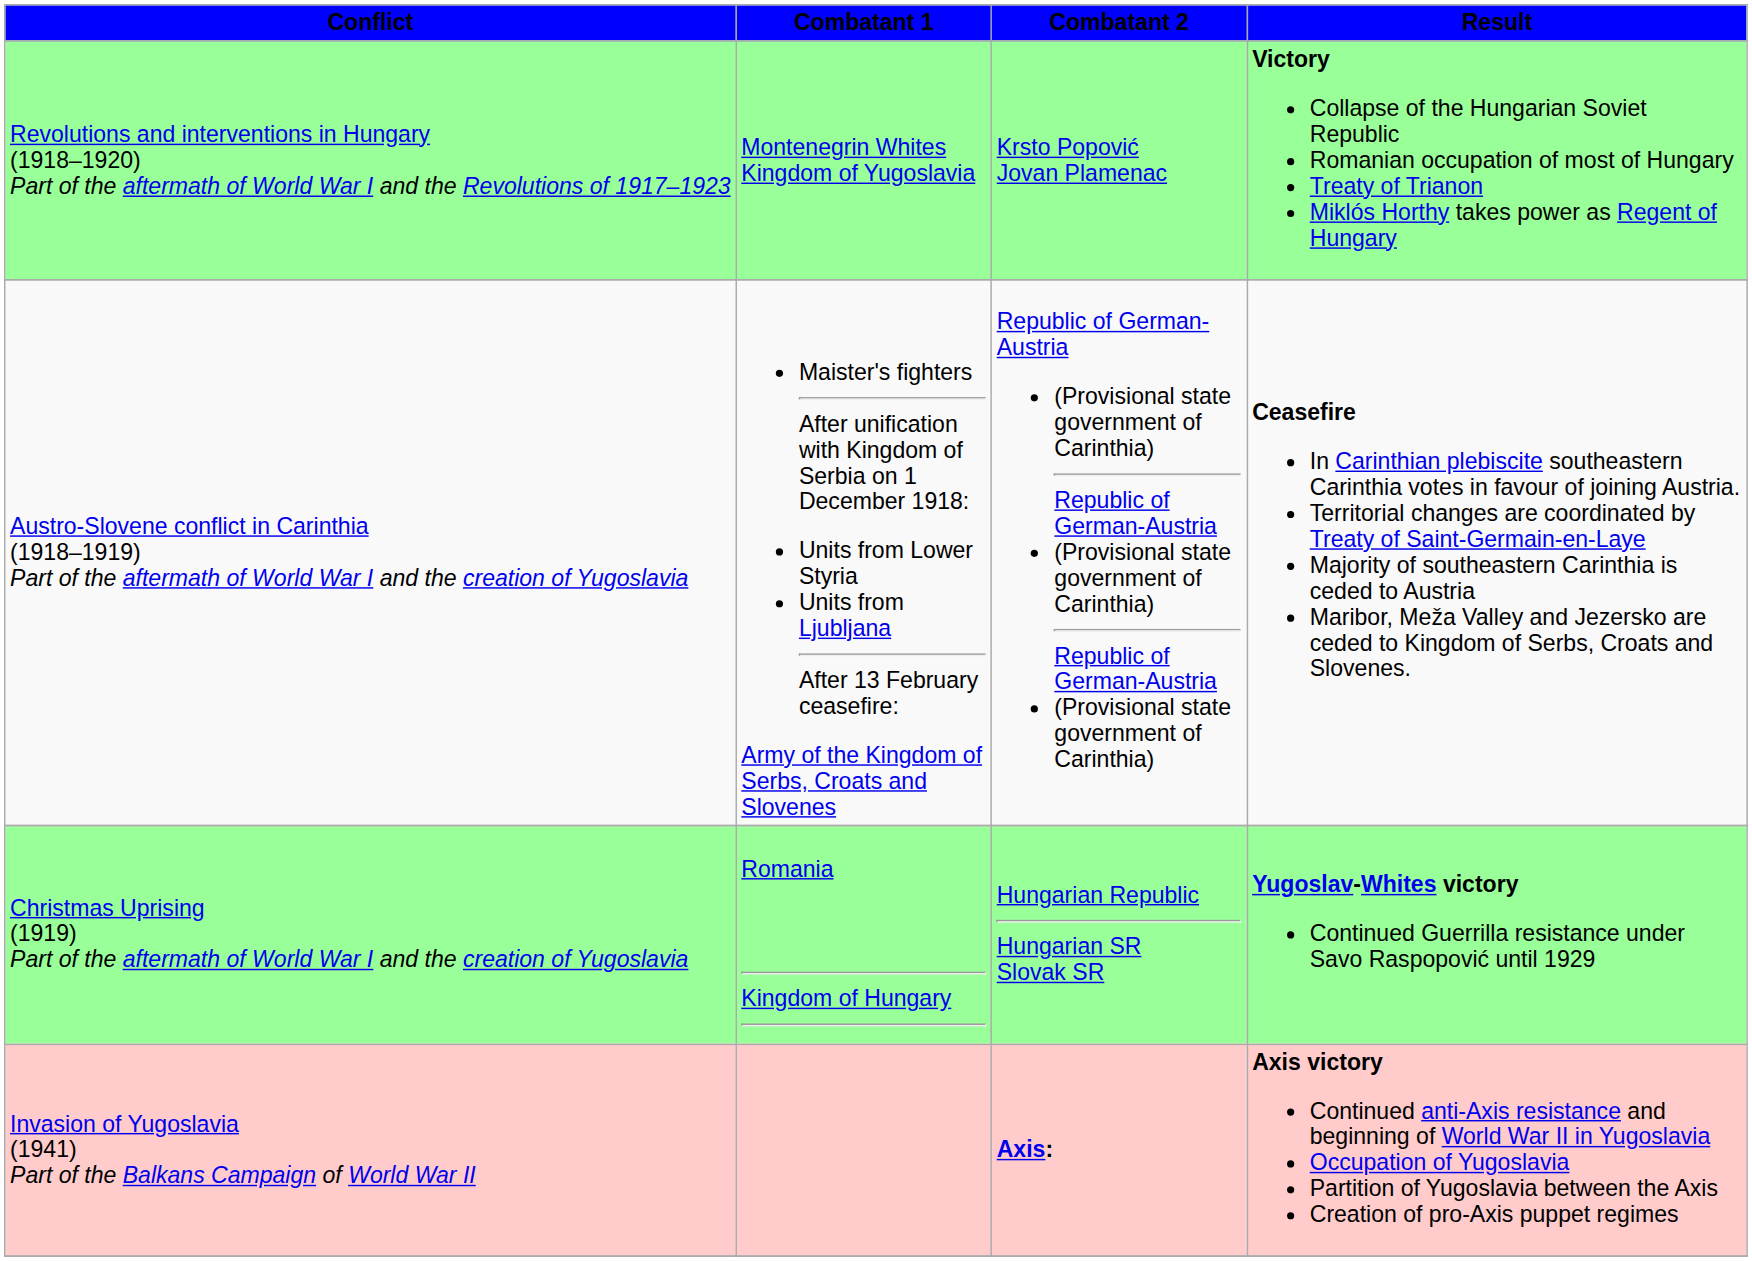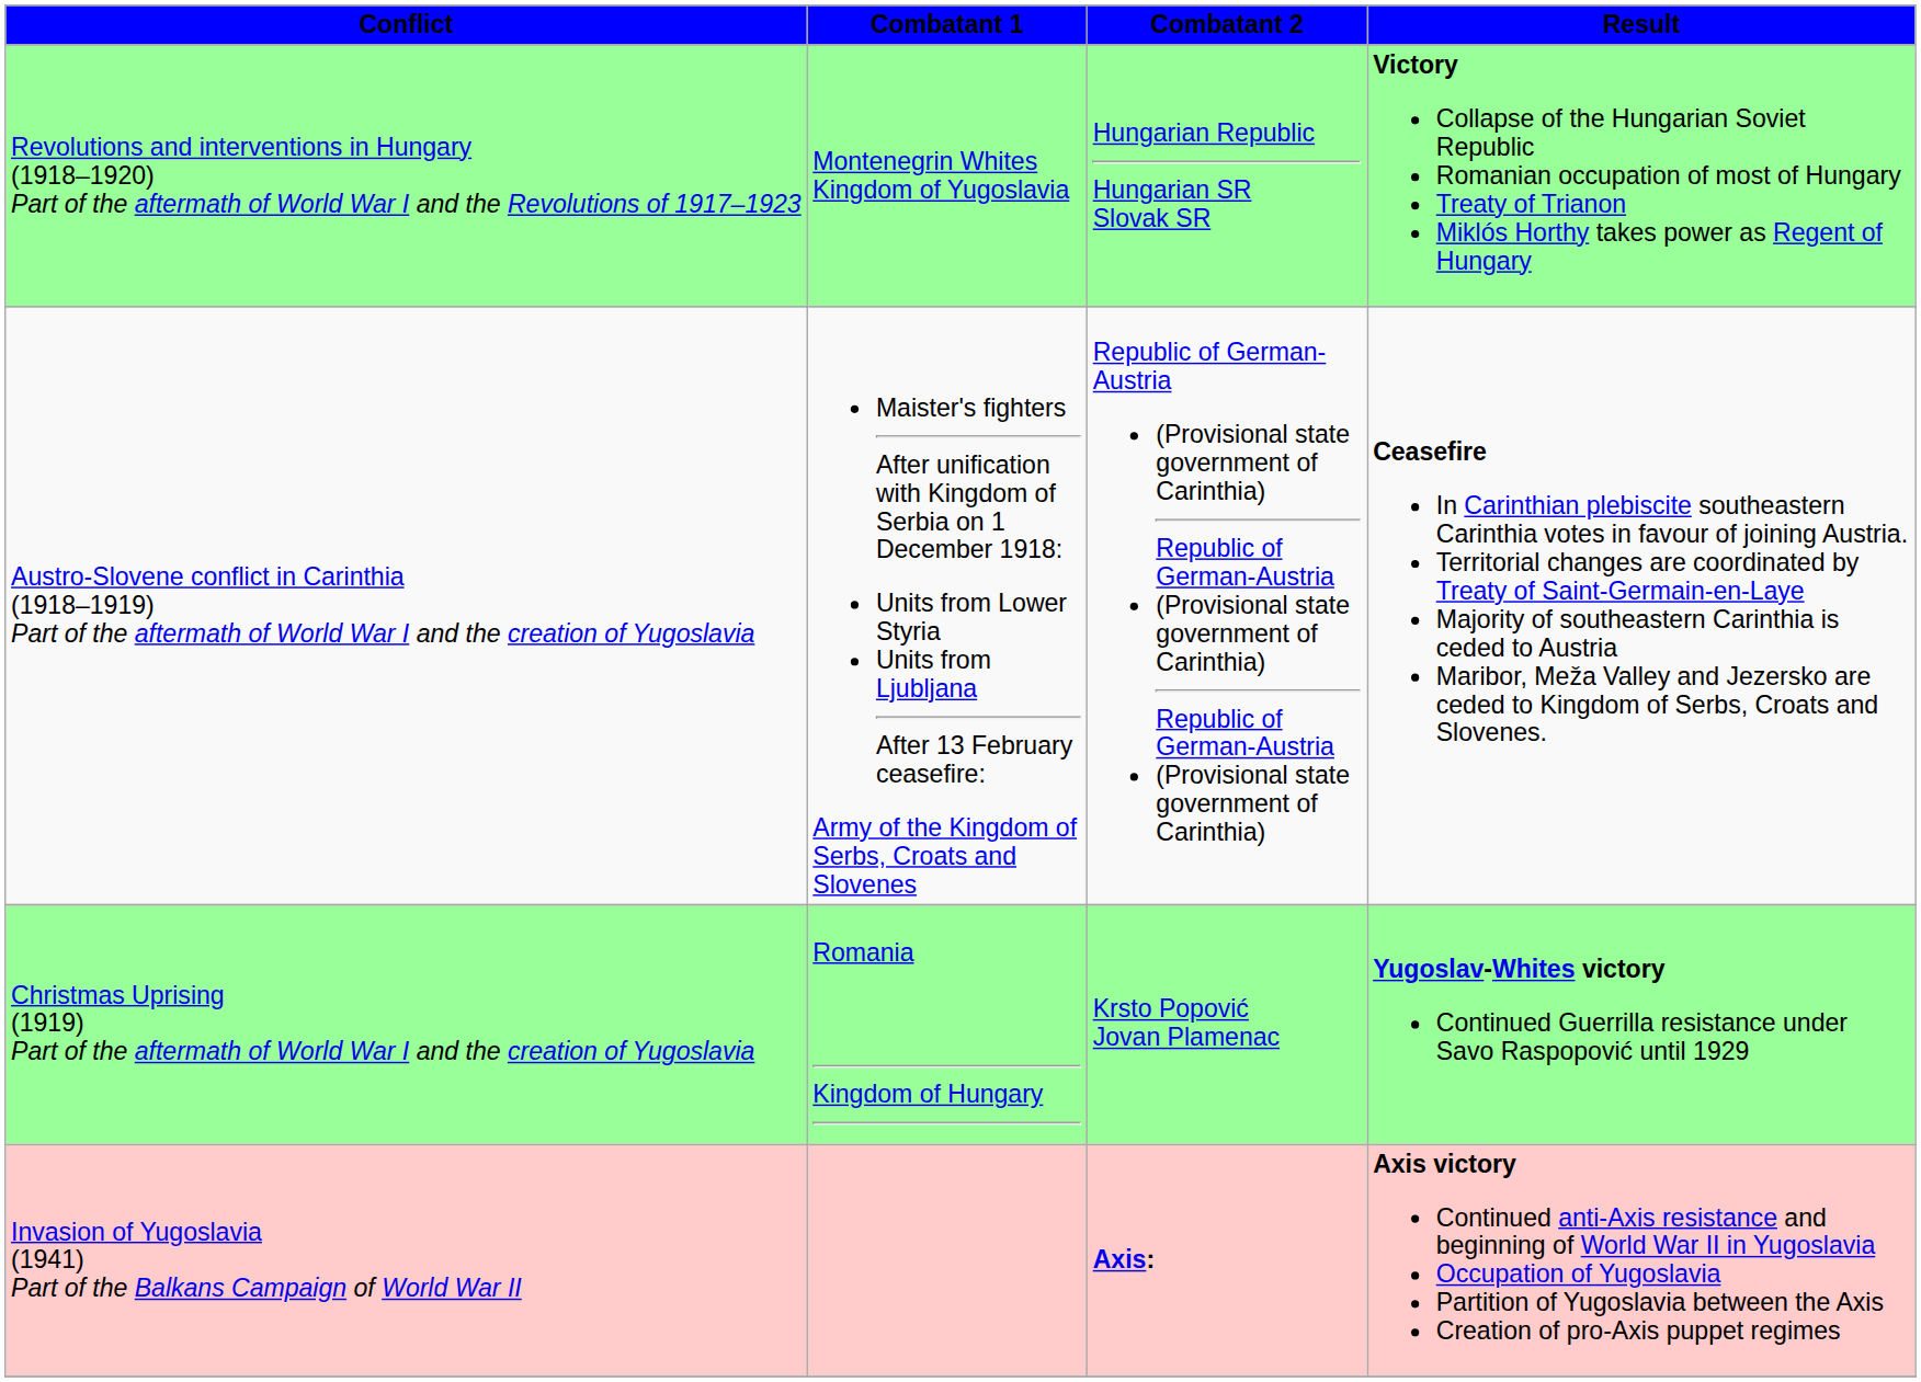row 2 | Combatant 2: Krsto Popović Jovan Plamenac -> Hungarian Republic Hungarian SR Slovak SR
row 4 | Combatant 2: Hungarian Republic Hungarian SR Slovak SR -> Krsto Popović Jovan Plamenac
